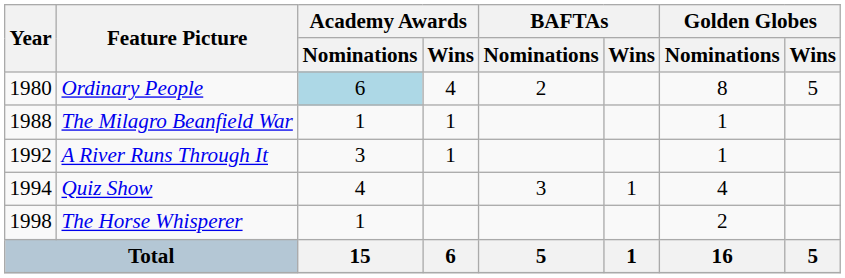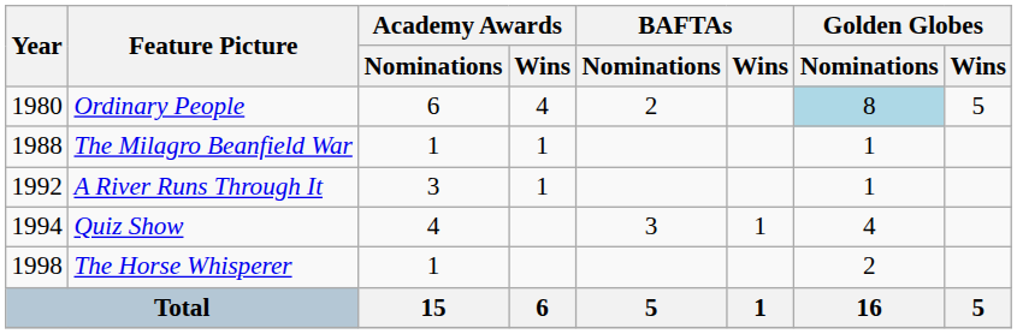Ordinary People | Academy Awards / Nominations: lightblue background -> no background
Ordinary People | Golden Globes / Nominations: no background -> lightblue background
